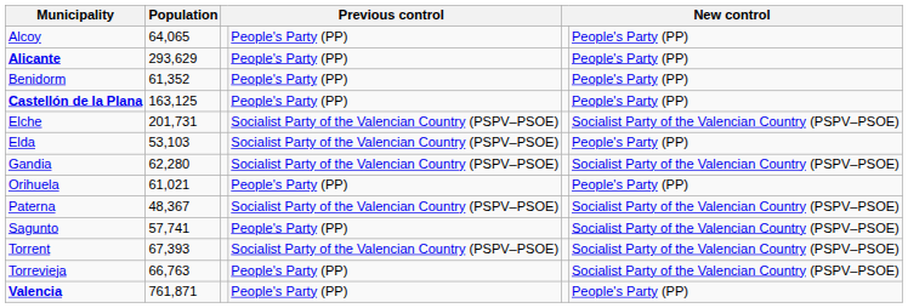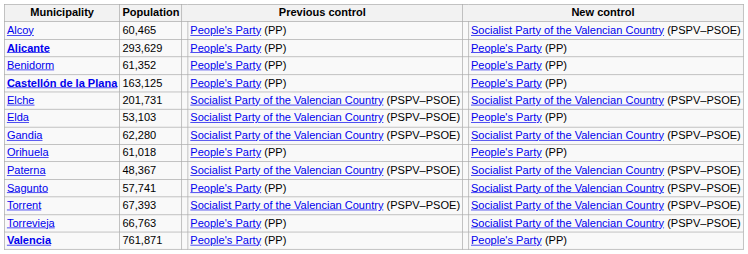Alcoy | Population: 64,065 -> 60,465
Alcoy | column 6: People's Party (PP) -> Socialist Party of the Valencian Country (PSPV–PSOE)
Orihuela | Population: 61,021 -> 61,018
